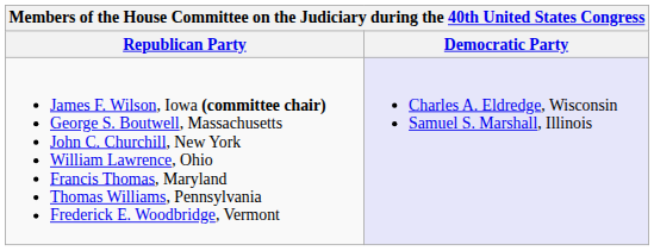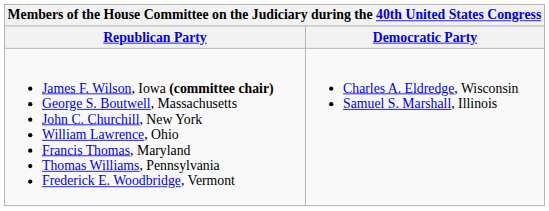row 3 | Democratic Party: lavender background -> no background
